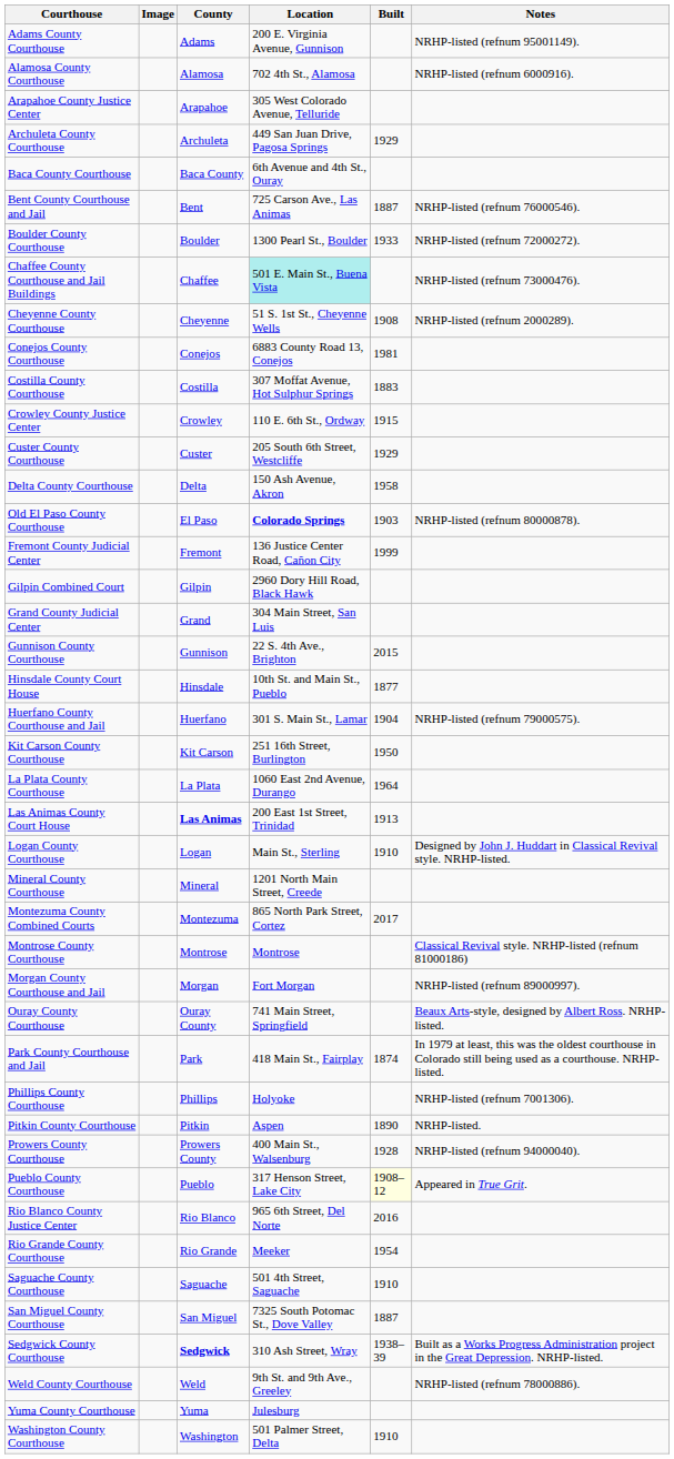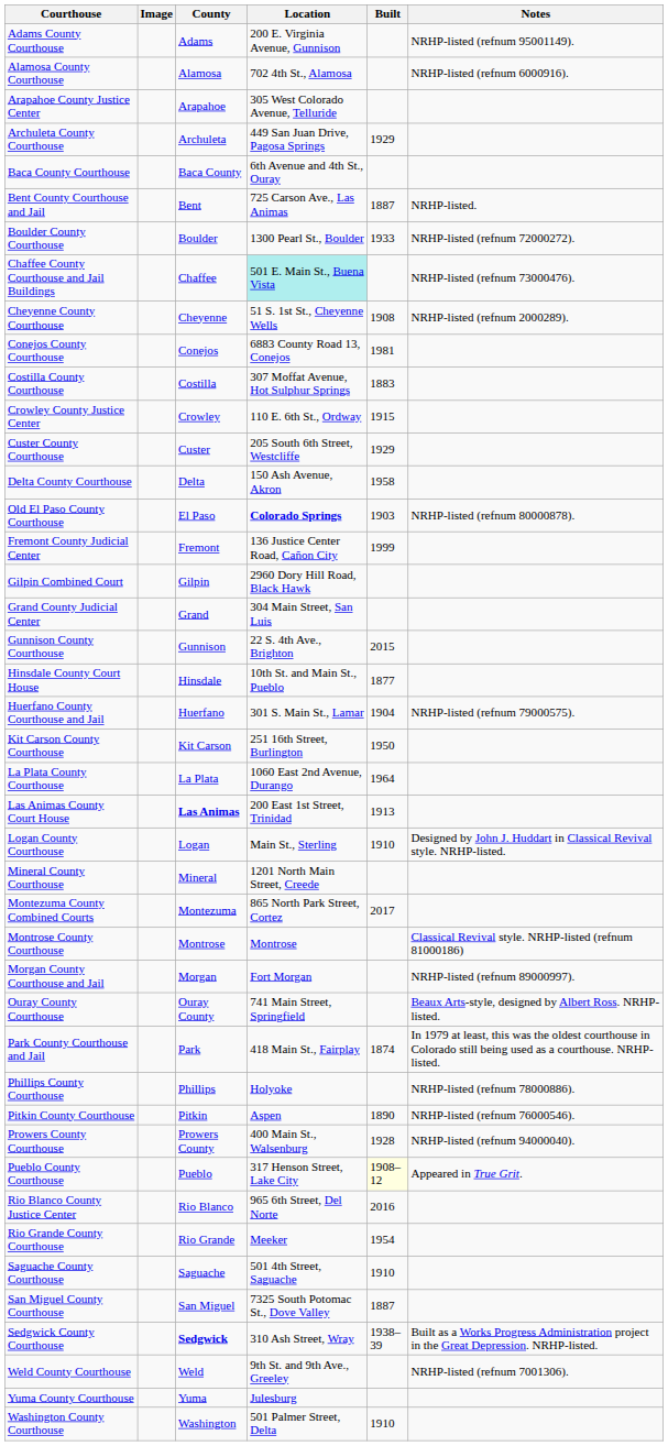Bent County Courthouse and Jail | Notes: NRHP-listed (refnum 76000546). -> NRHP-listed.
Phillips County Courthouse | Notes: NRHP-listed (refnum 7001306). -> NRHP-listed (refnum 78000886).
Pitkin County Courthouse | Notes: NRHP-listed. -> NRHP-listed (refnum 76000546).
Weld County Courthouse | Notes: NRHP-listed (refnum 78000886). -> NRHP-listed (refnum 7001306).
